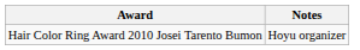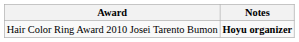Hair Color Ring Award 2010 Josei Tarento Bumon | Notes: normal -> bold
